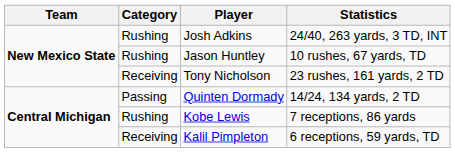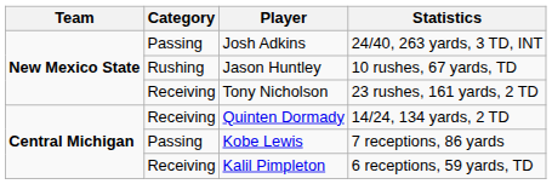Josh Adkins | Category: Rushing -> Passing
Quinten Dormady | Category: Passing -> Receiving
Kobe Lewis | Category: Rushing -> Passing
